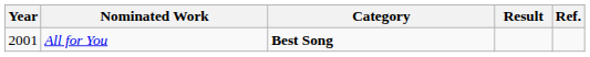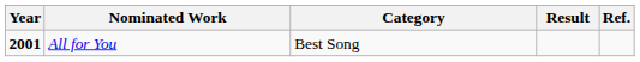row 2 | Year: normal -> bold
row 2 | Category: bold -> normal
